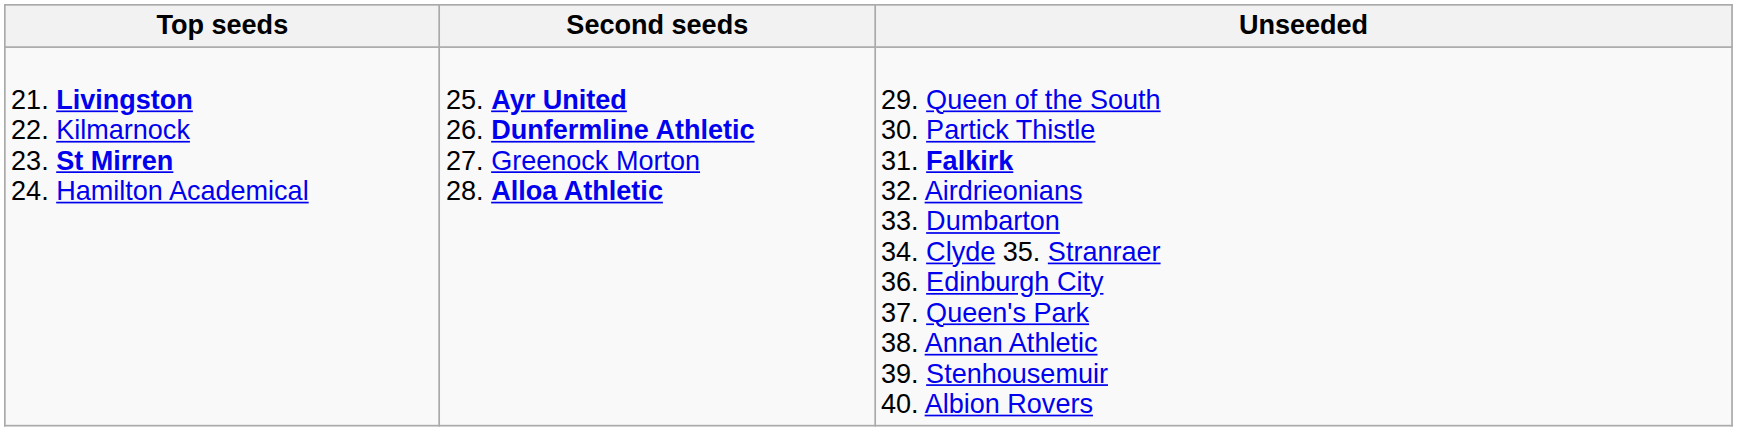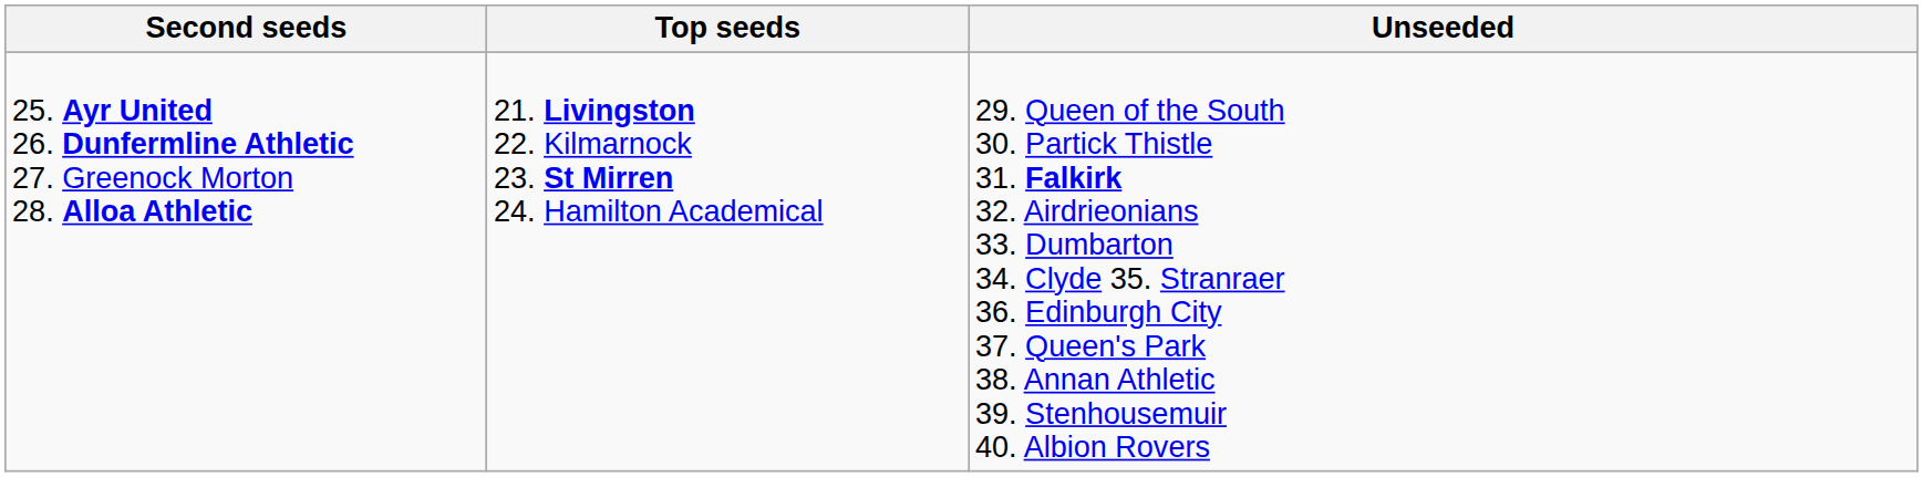columns swapped: Top seeds <-> Second seeds
